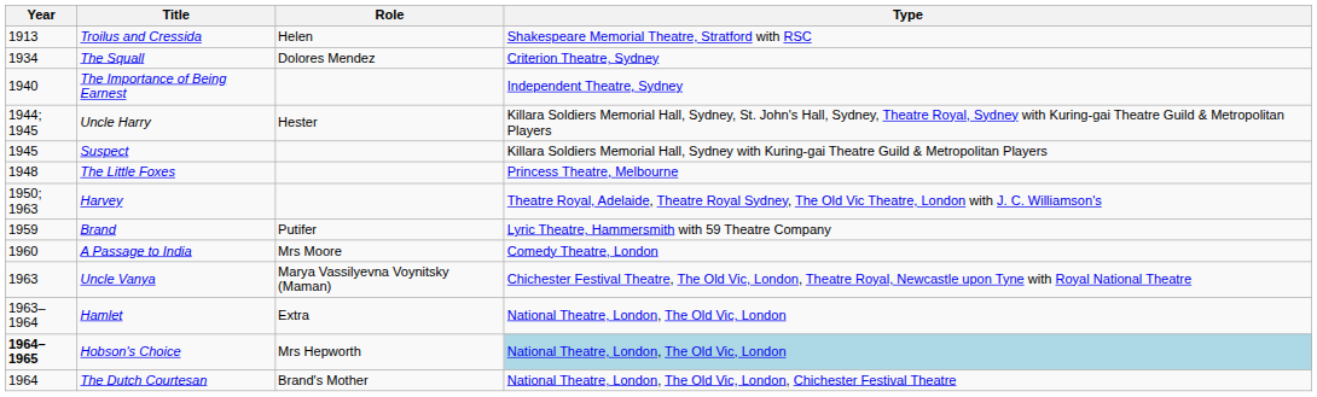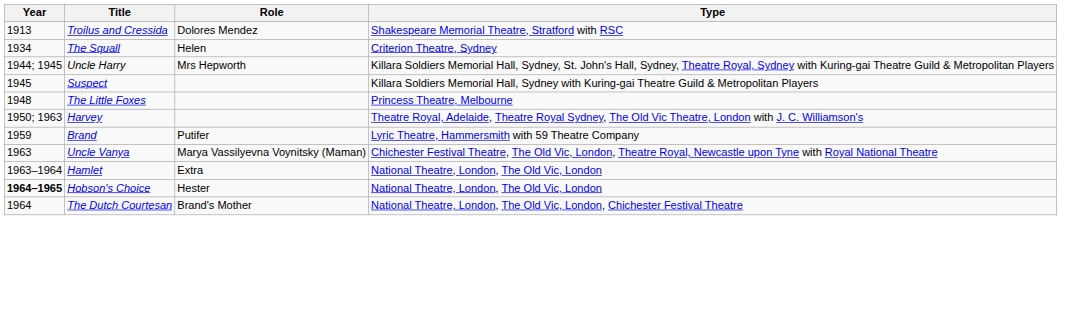Troilus and Cressida | Role: Helen -> Dolores Mendez
The Squall | Role: Dolores Mendez -> Helen
- row: 1940 | The Importance of Being Earnest | Independent Theatre, Sydney
Uncle Harry | Role: Hester -> Mrs Hepworth
- row: 1960 | A Passage to India | Mrs Moore | Comedy Theatre, London
Hobson's Choice | Role: Mrs Hepworth -> Hester
Hobson's Choice | Type: lightblue background -> no background
